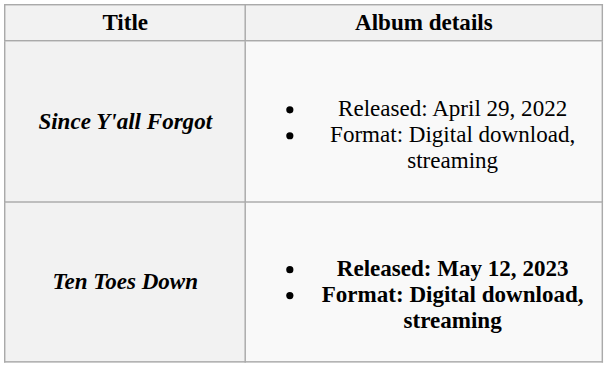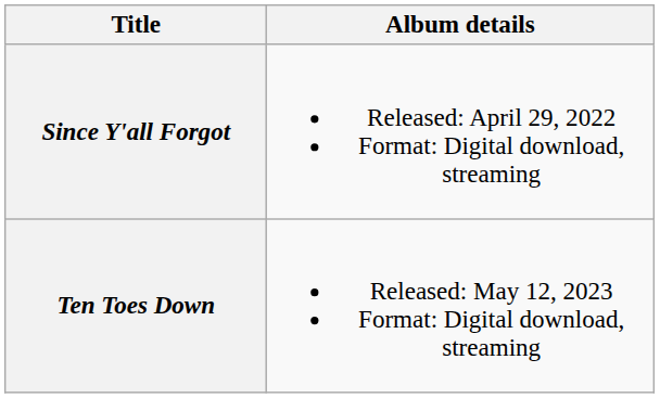Ten Toes Down | Album details: bold -> normal
